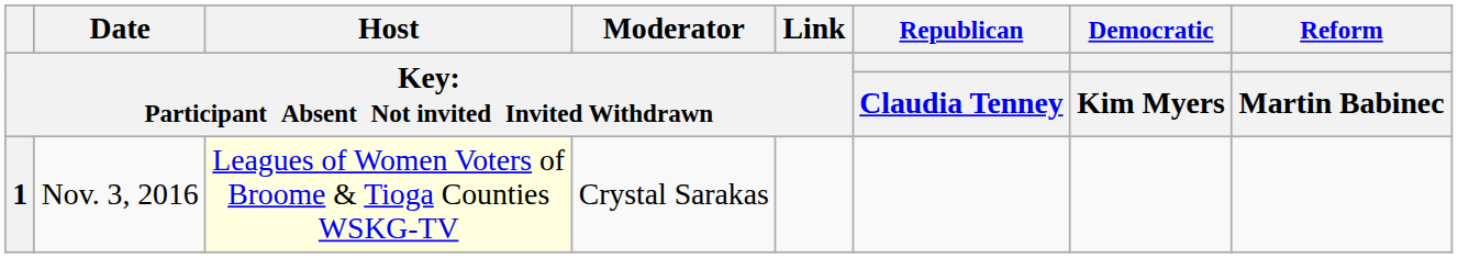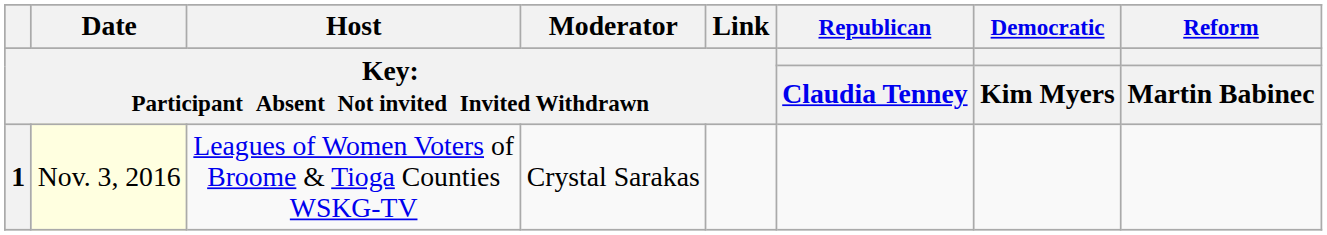1 | column 2: no background -> lightyellow background
1 | column 3: lightyellow background -> no background
